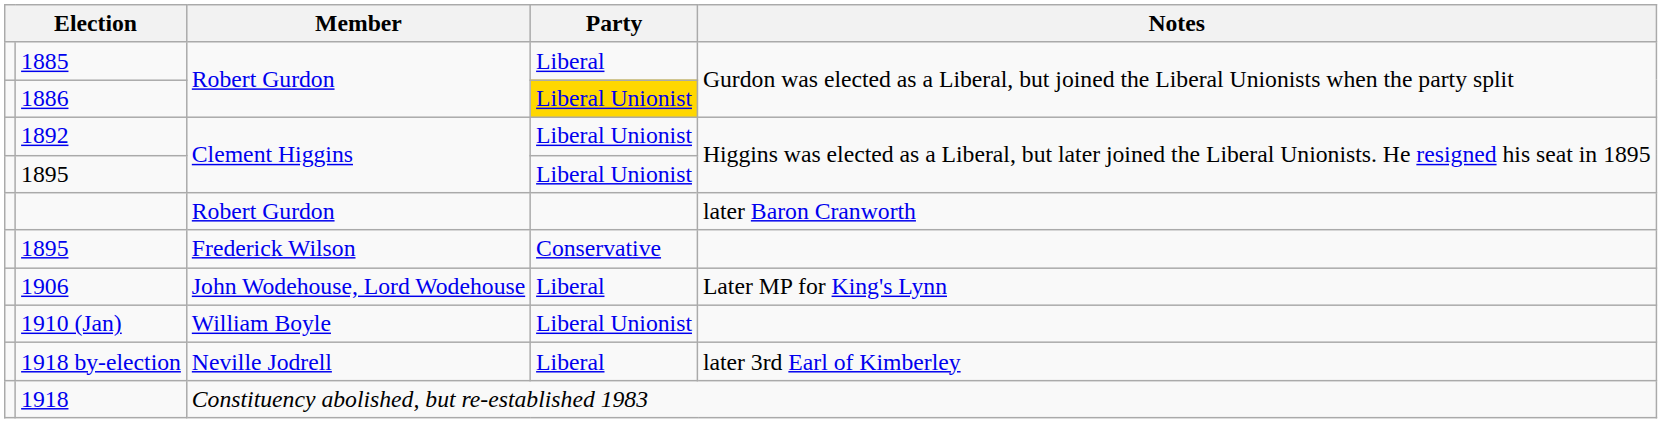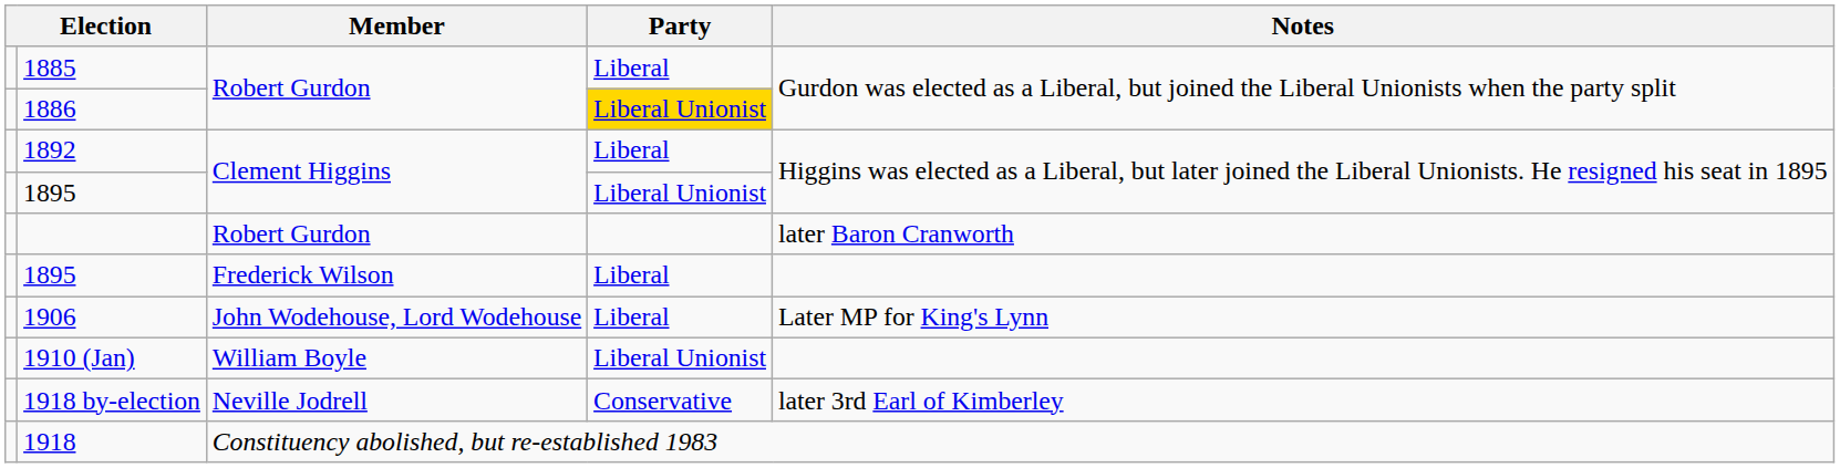1892 | Party: Liberal Unionist -> Liberal
1895 / Frederick Wilson | Party: Conservative -> Liberal
1918 by-election | Party: Liberal -> Conservative
